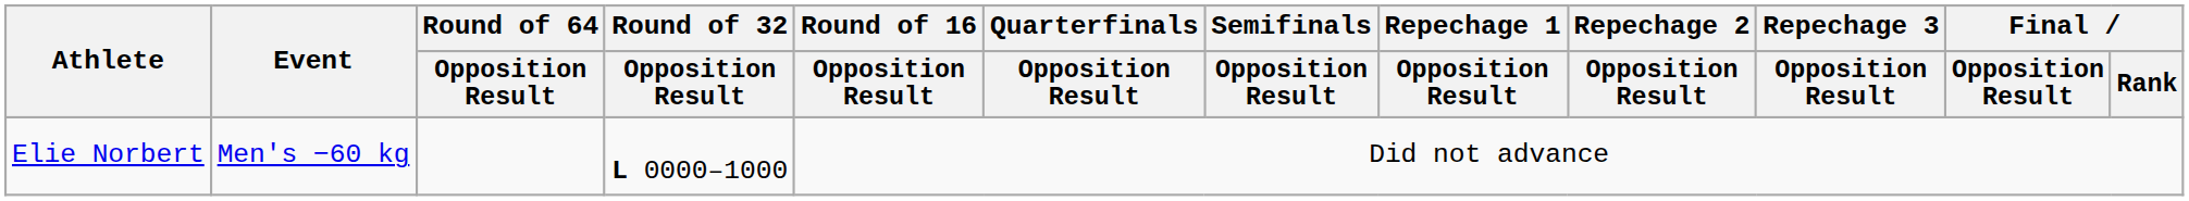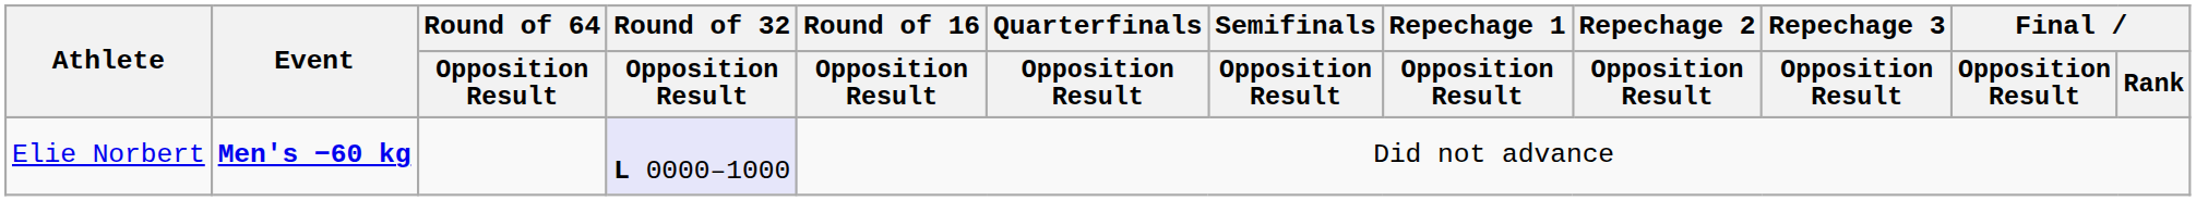Elie Norbert | Event: normal -> bold
Elie Norbert | Round of 32 / Opposition Result: no background -> lavender background
